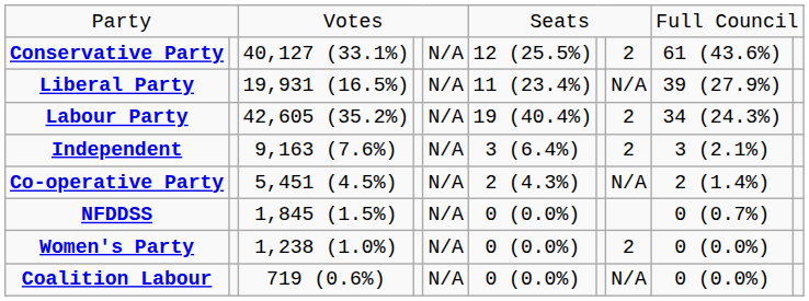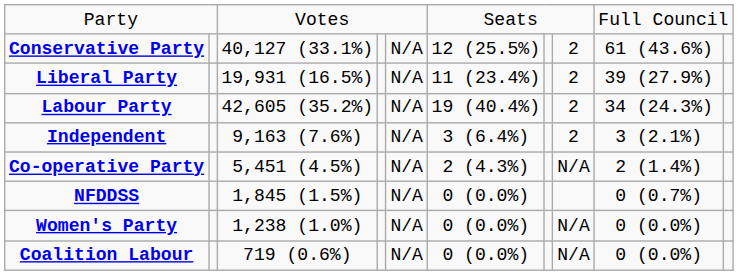Liberal Party | column 8: N/A -> 2
Women's Party | column 8: 2 -> N/A
